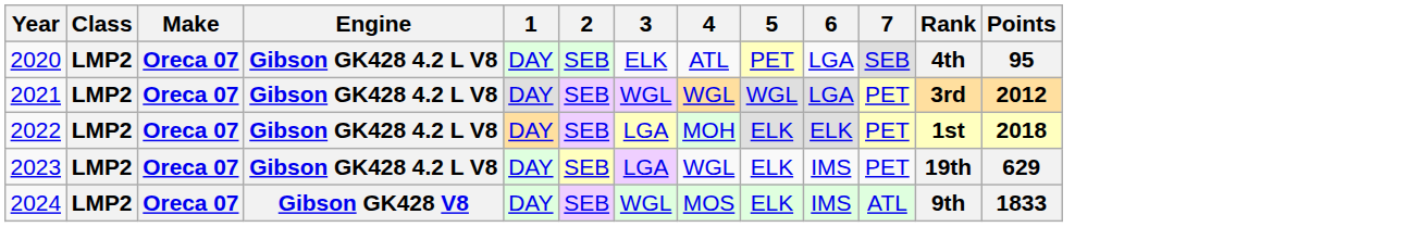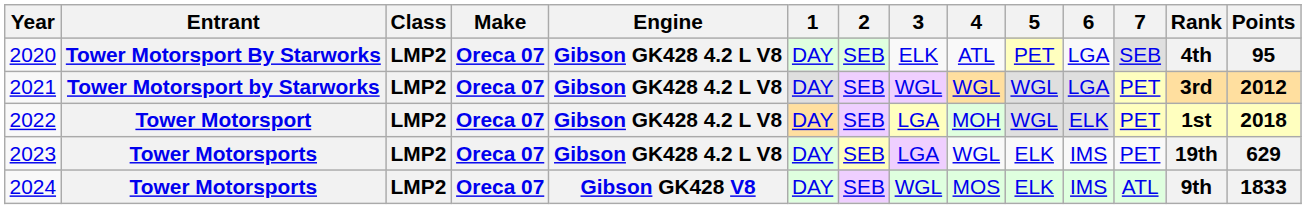+ column: Entrant | Tower Motorsport By Starworks | Tower Motorsport by Starworks | Tower Motorsport | Tower Motorsports | Tower Motorsports
2022 | 5: ELK -> WGL
